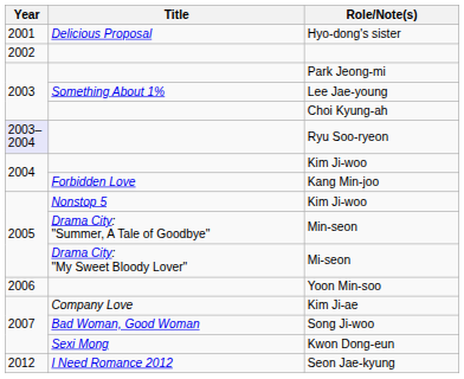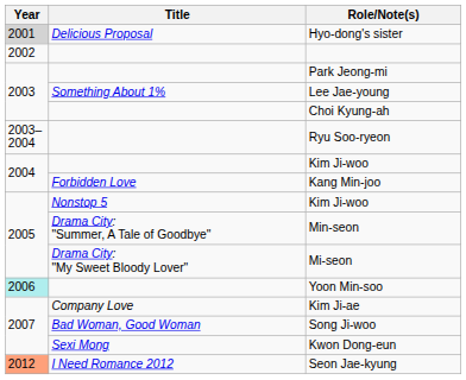Hyo-dong's sister | Year: no background -> lightgrey background
Ryu Soo-ryeon | Year: lavender background -> no background
Yoon Min-soo | Year: no background -> paleturquoise background
Seon Jae-kyung | Year: no background -> lightsalmon background
